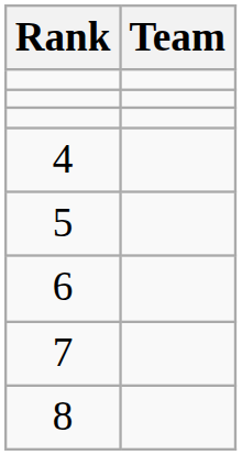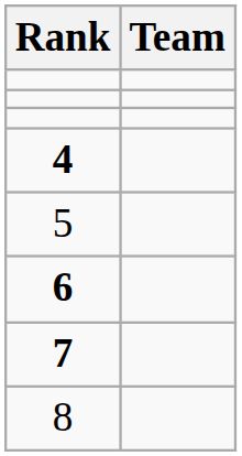row 5 | Rank: normal -> bold
row 7 | Rank: normal -> bold
row 8 | Rank: normal -> bold
